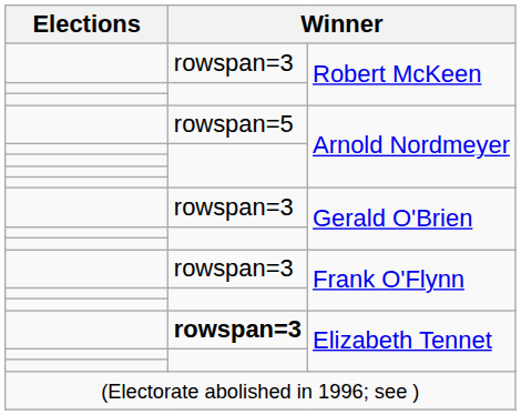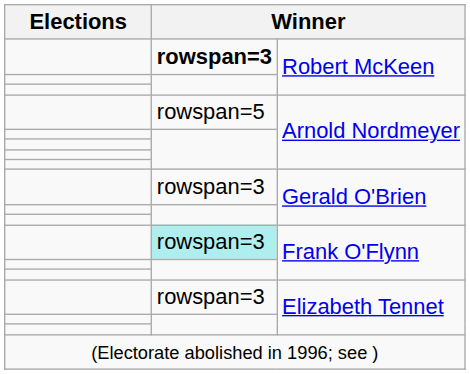rowspan=3 / Robert McKeen | column 2: normal -> bold
rowspan=3 / Frank O'Flynn | column 2: no background -> paleturquoise background
rowspan=3 / Elizabeth Tennet | column 2: bold -> normal
